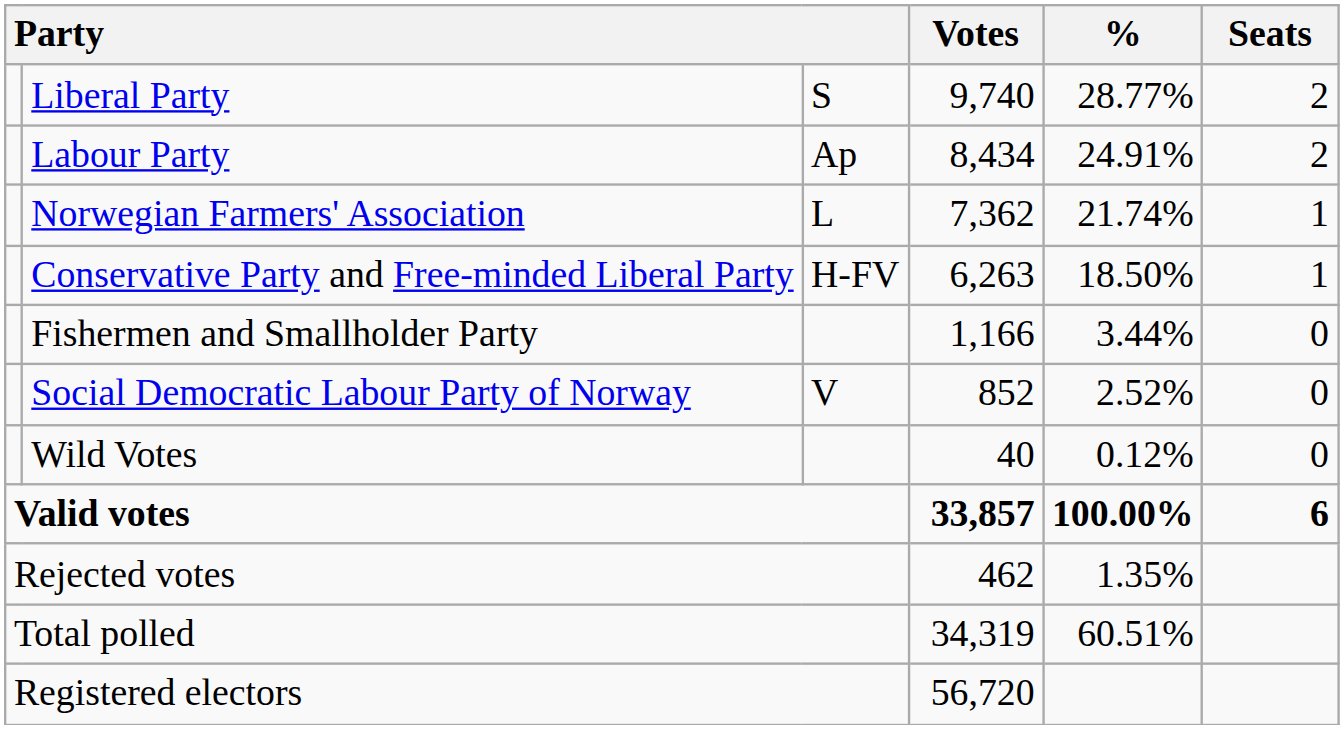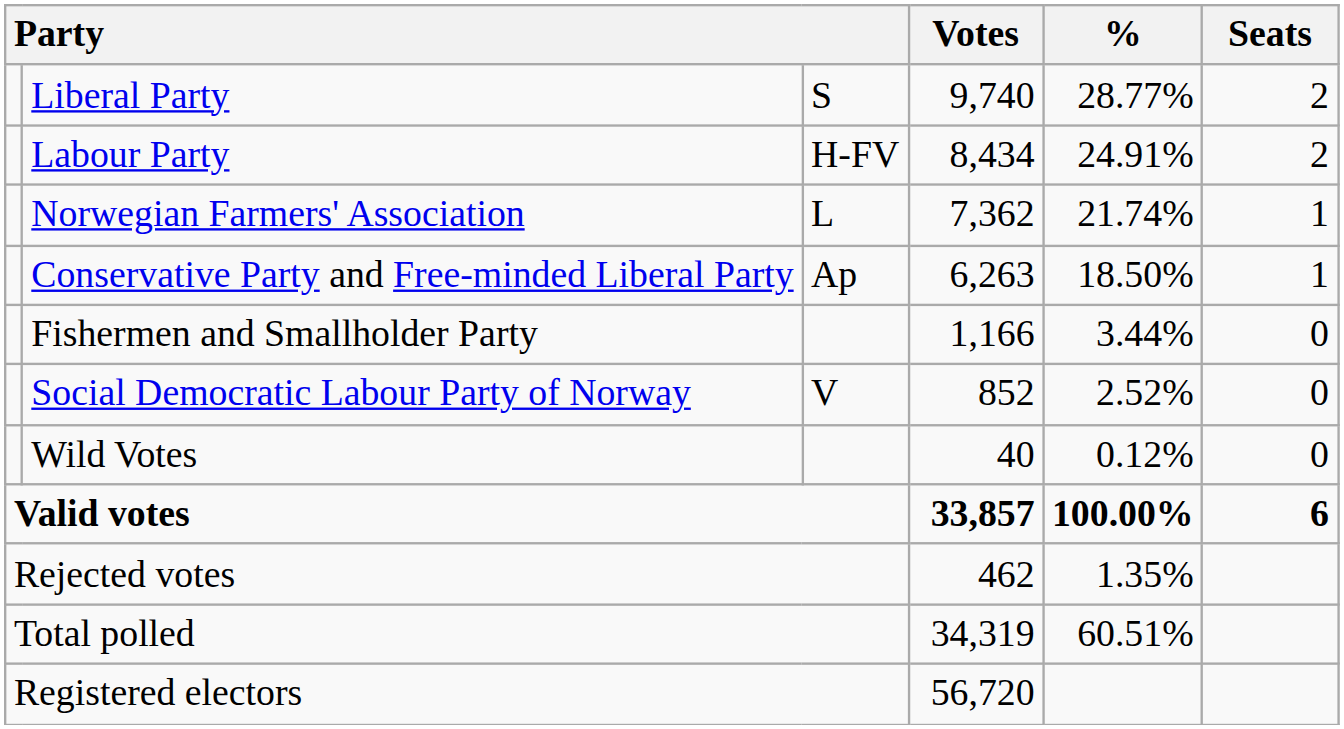Labour Party | column 3: Ap -> H-FV
Conservative Party and Free-minded Liberal Party | column 3: H-FV -> Ap
